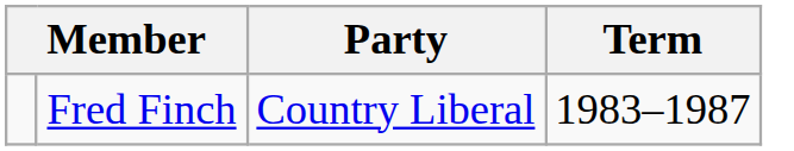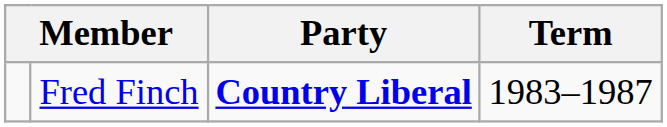Fred Finch | Party: normal -> bold
